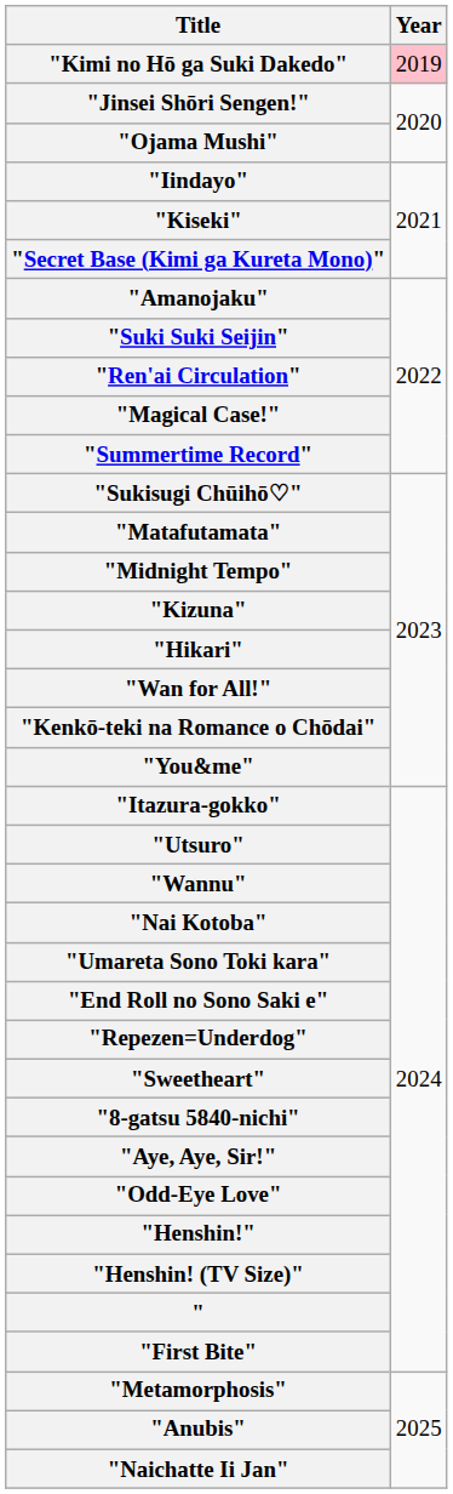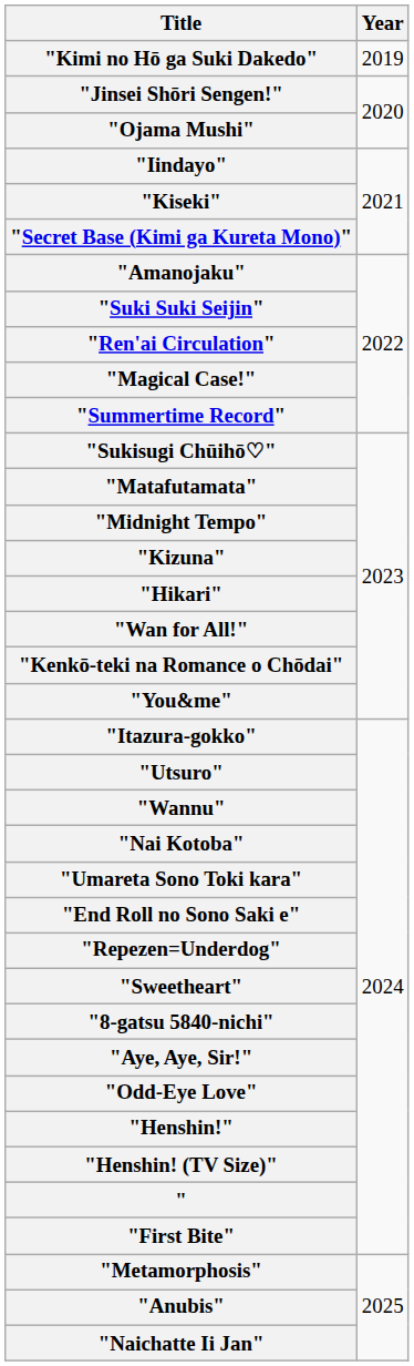"Kimi no Hō ga Suki Dakedo" | Year: pink background -> no background
